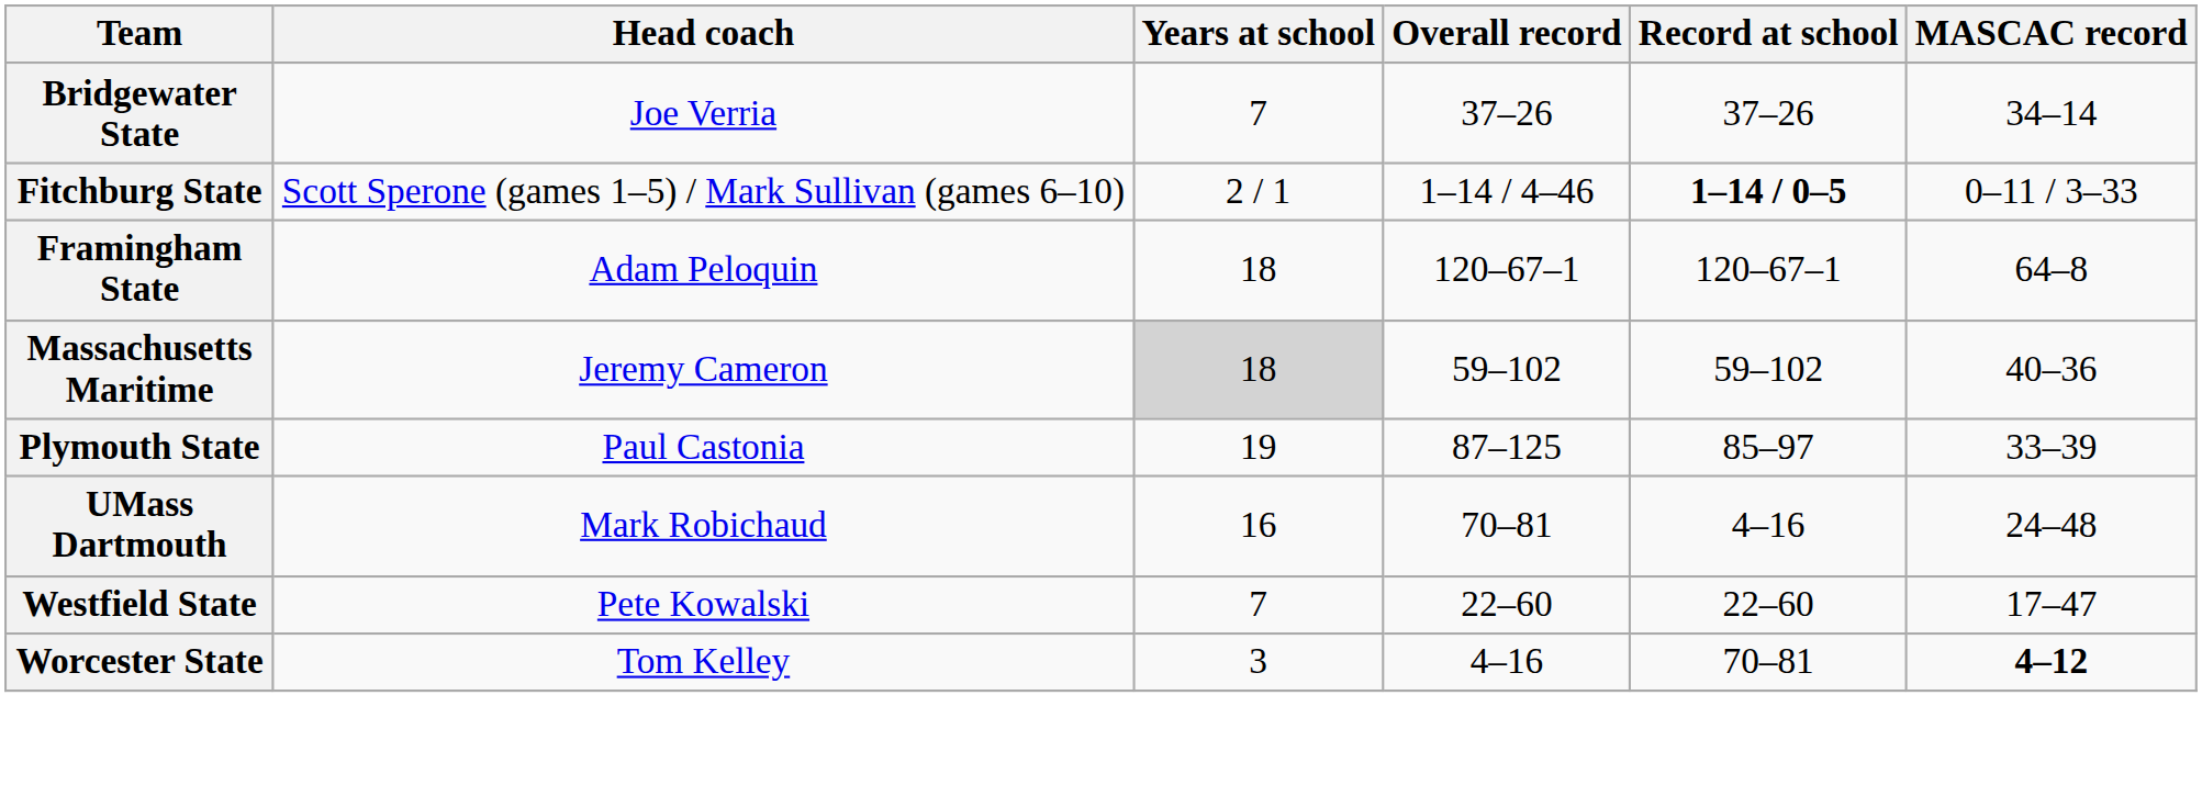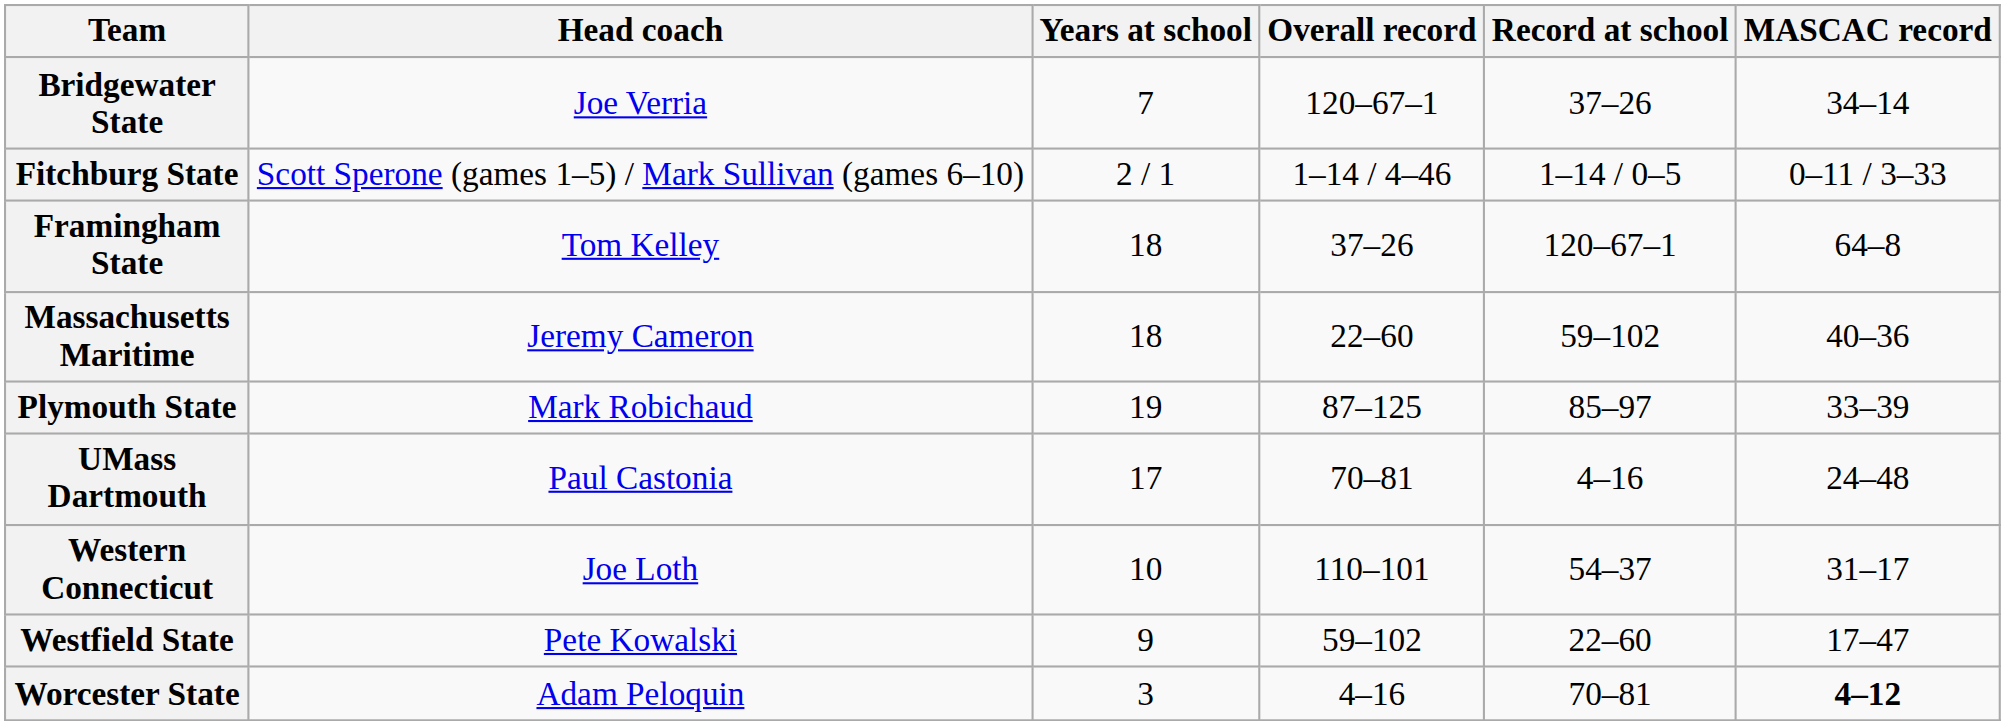Bridgewater State | Overall record: 37–26 -> 120–67–1
Fitchburg State | Record at school: bold -> normal
Framingham State | Head coach: Adam Peloquin -> Tom Kelley
Framingham State | Overall record: 120–67–1 -> 37–26
Massachusetts Maritime | Years at school: lightgrey background -> no background
Massachusetts Maritime | Overall record: 59–102 -> 22–60
Plymouth State | Head coach: Paul Castonia -> Mark Robichaud
UMass Dartmouth | Head coach: Mark Robichaud -> Paul Castonia
UMass Dartmouth | Years at school: 16 -> 17
+ row: Western Connecticut | Joe Loth | 10 | 110–101 | 54–37 | 31–17
Westfield State | Years at school: 7 -> 9
Westfield State | Overall record: 22–60 -> 59–102
Worcester State | Head coach: Tom Kelley -> Adam Peloquin
